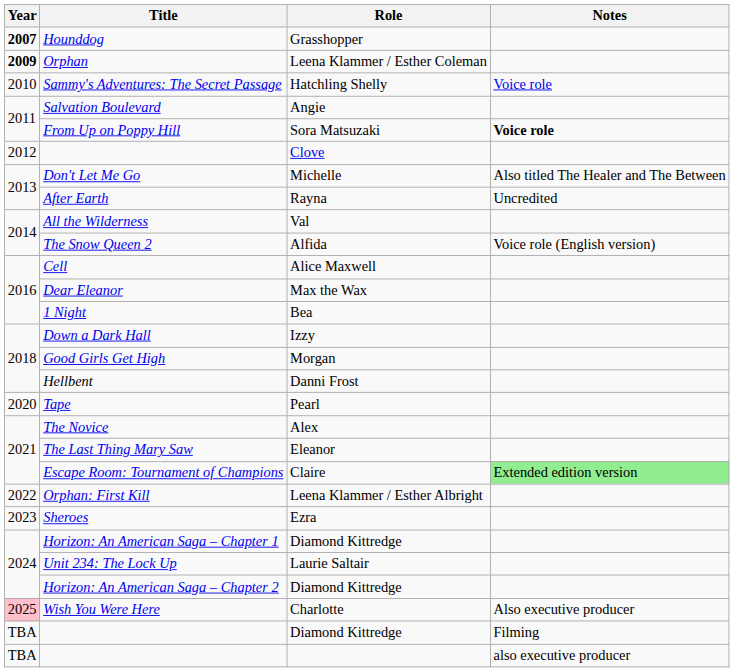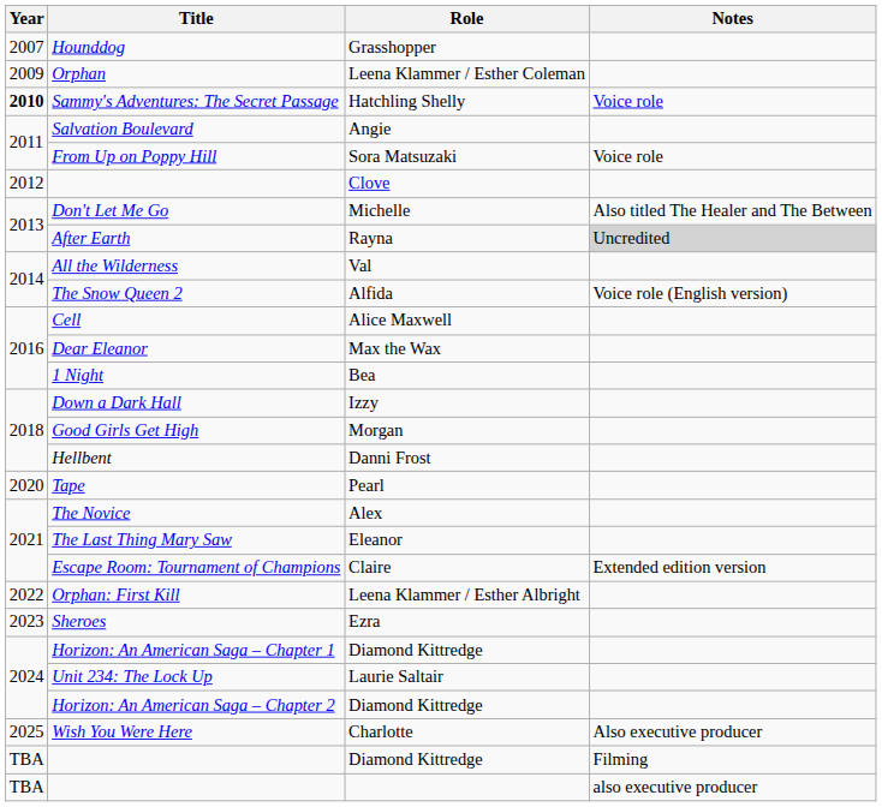Hounddog | Year: bold -> normal
Orphan | Year: bold -> normal
Sammy's Adventures: The Secret Passage | Year: normal -> bold
From Up on Poppy Hill | Notes: bold -> normal
After Earth | Notes: no background -> lightgrey background
Escape Room: Tournament of Champions | Notes: lightgreen background -> no background
Wish You Were Here | Year: pink background -> no background
